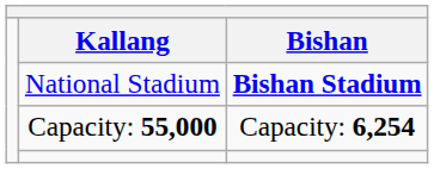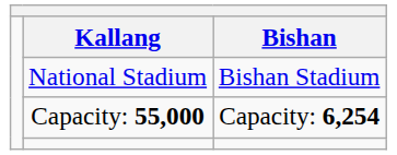National Stadium | Bishan: bold -> normal
